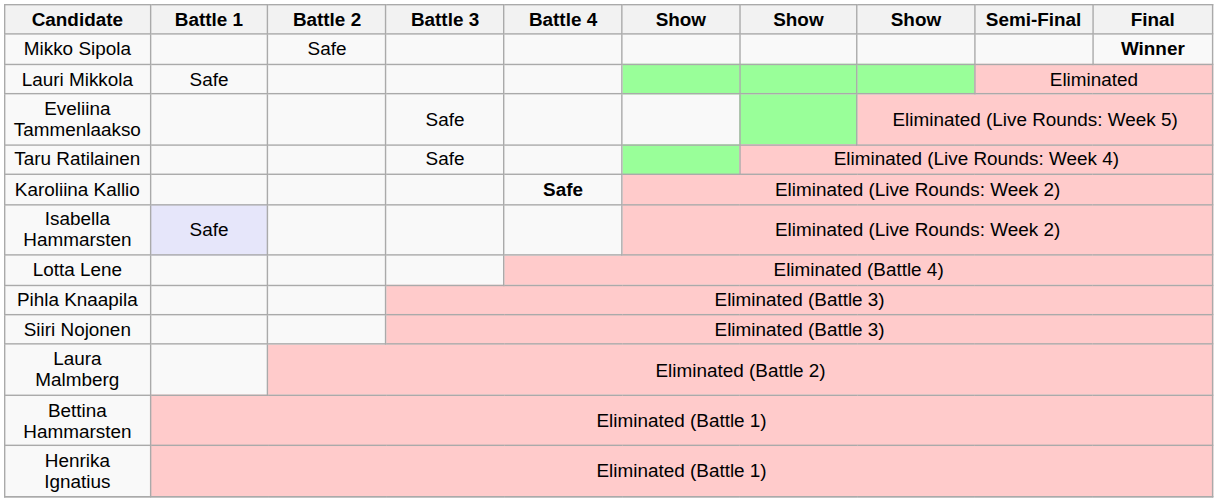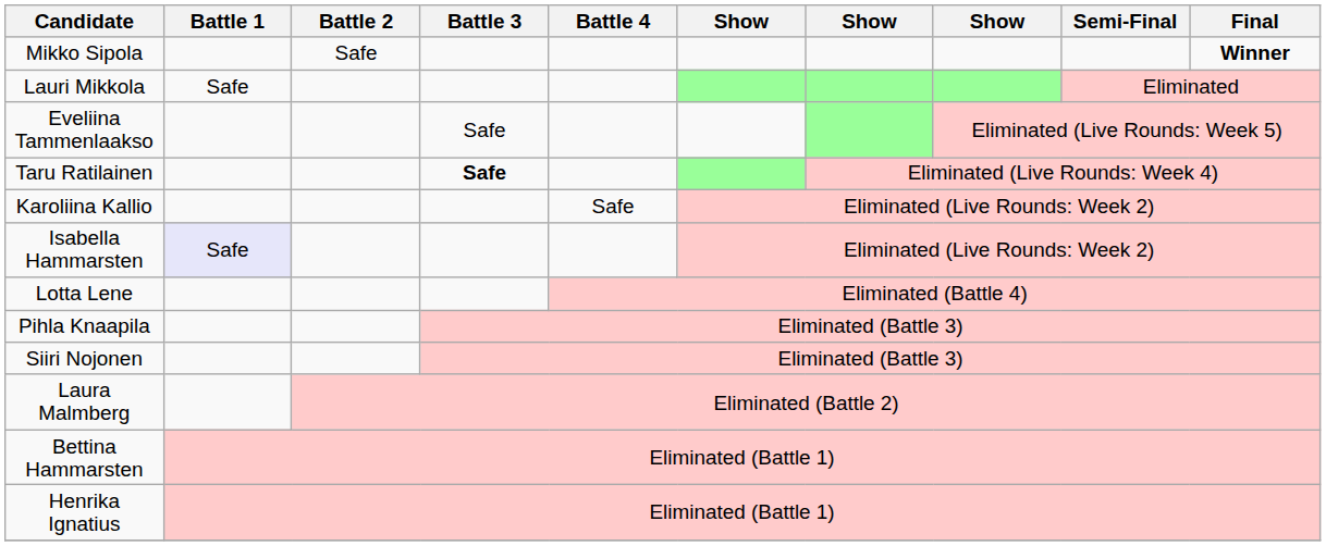Taru Ratilainen | Battle 3: normal -> bold
Karoliina Kallio | Battle 4: bold -> normal
